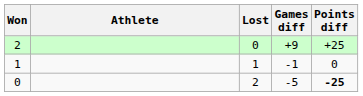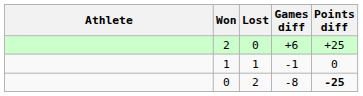columns swapped: Athlete <-> Won
row 2 | Games diff: +9 -> +6
row 4 | Games diff: -5 -> -8
